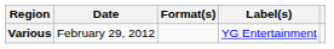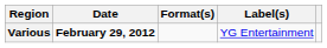Various | Date: normal -> bold
